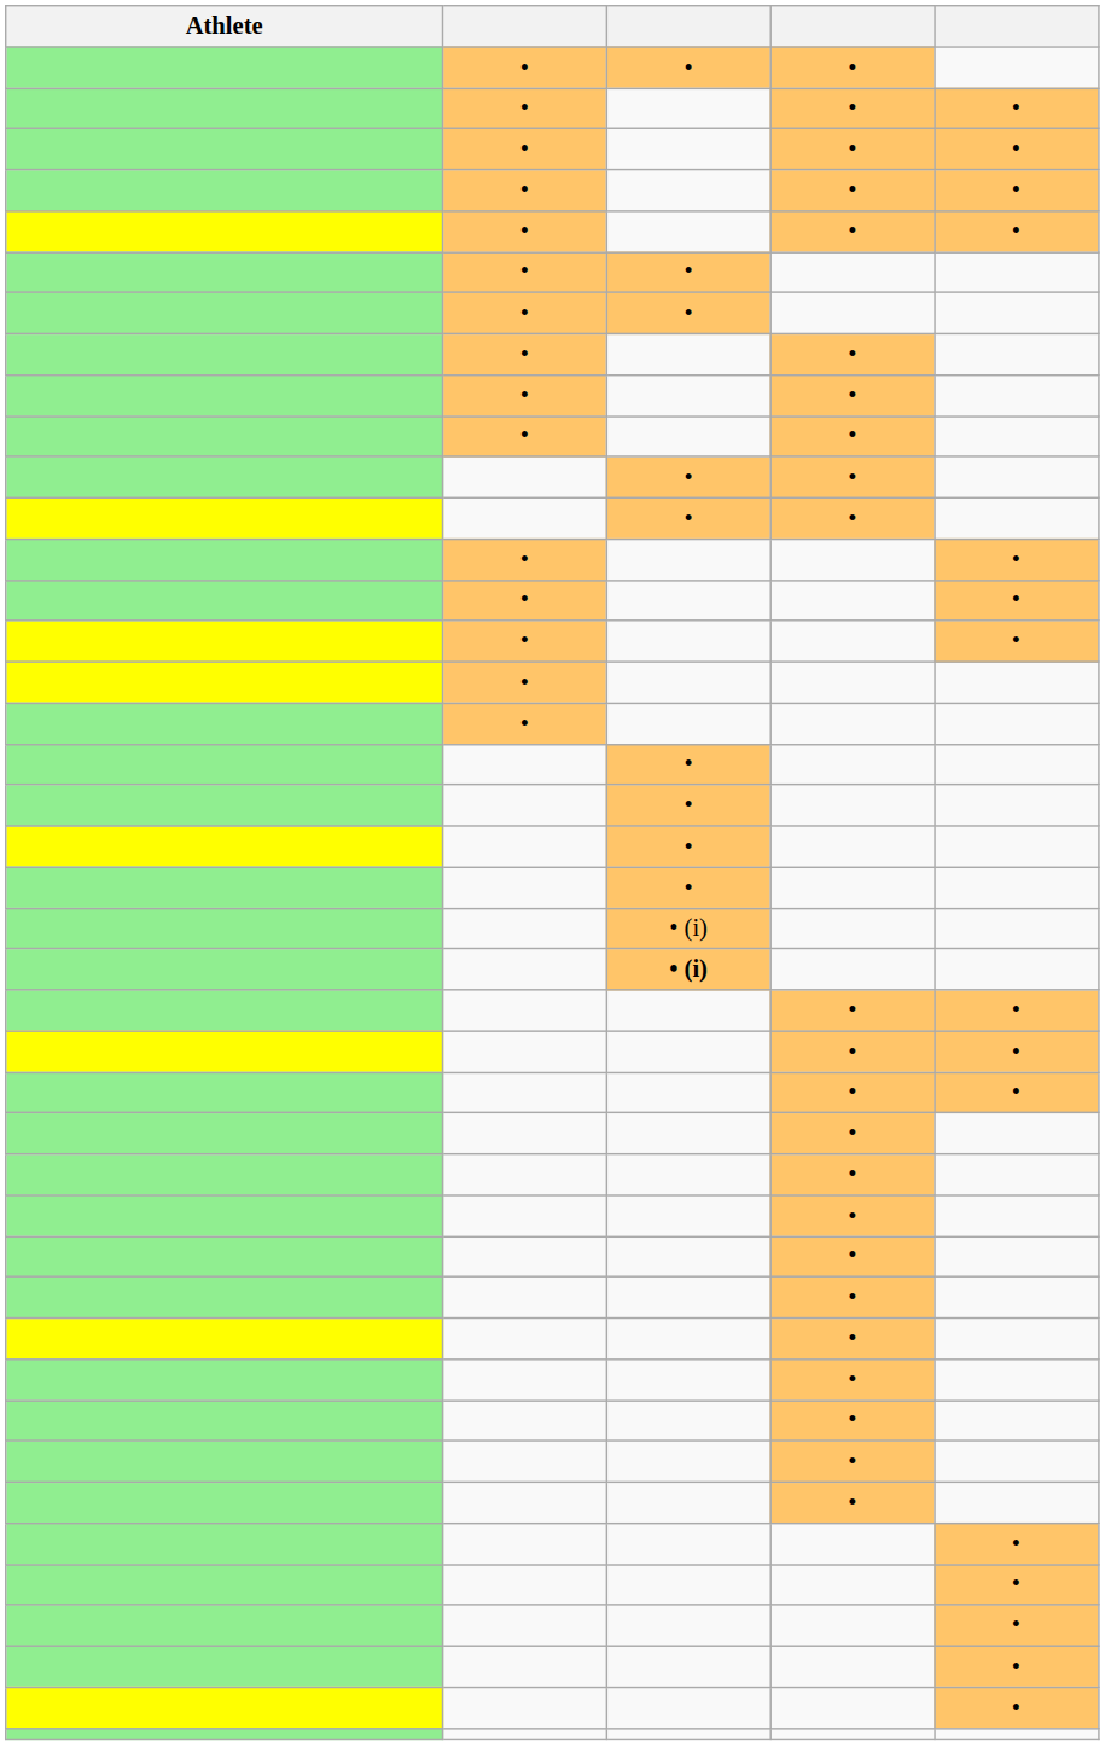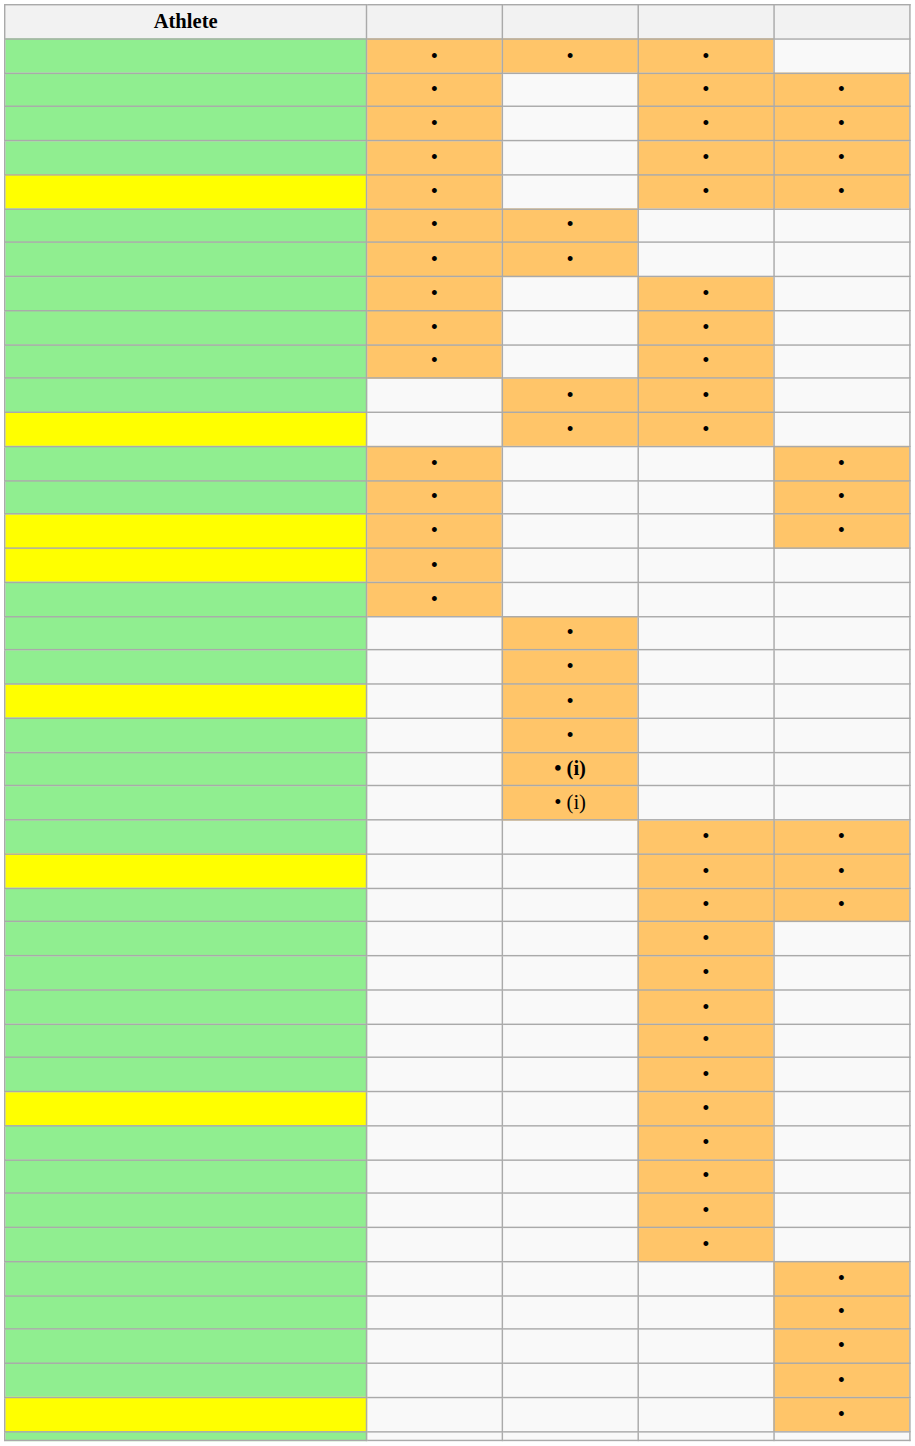row 23 | column 3: normal -> bold
row 24 | column 3: bold -> normal
